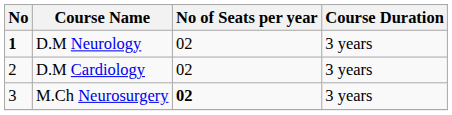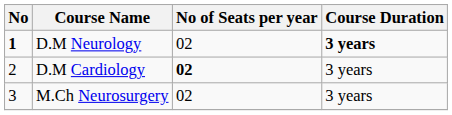D.M Neurology | Course Duration: normal -> bold
D.M Cardiology | No of Seats per year: normal -> bold
M.Ch Neurosurgery | No of Seats per year: bold -> normal
